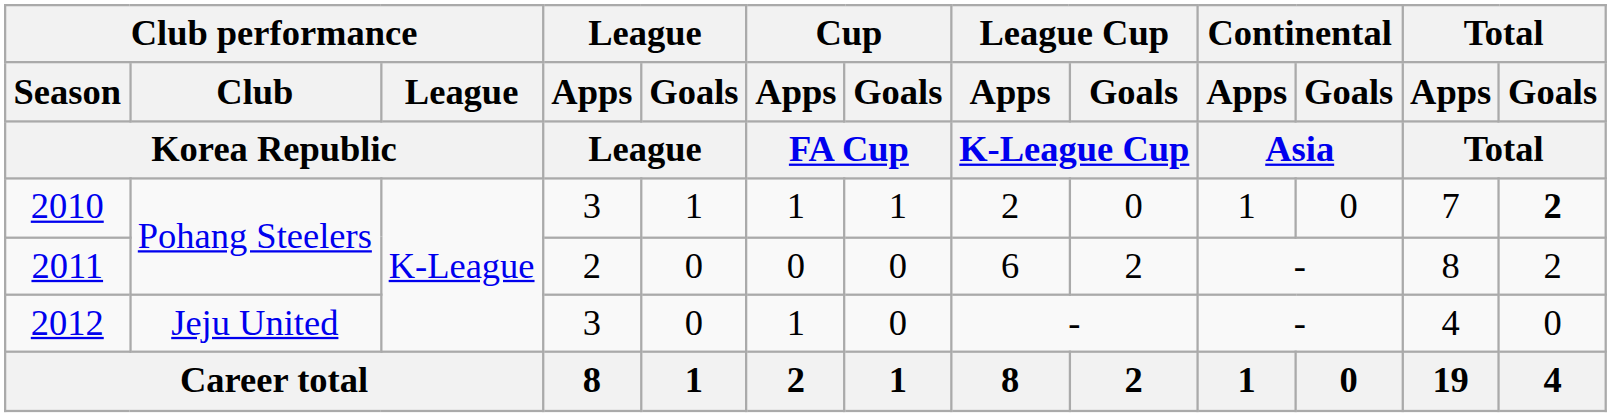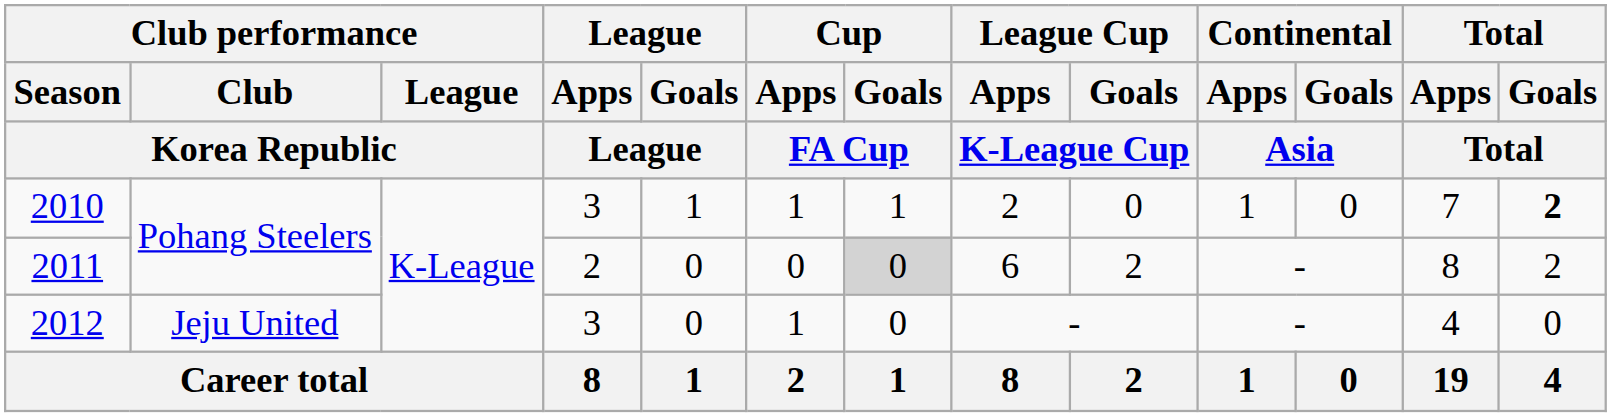2011 | Cup / Goals / FA Cup: no background -> lightgrey background
